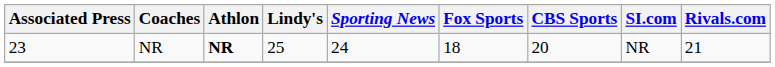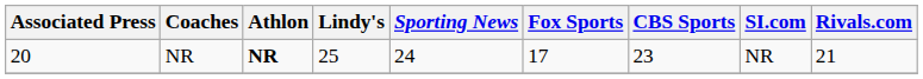row 2 | Associated Press: 23 -> 20
row 2 | Fox Sports: 18 -> 17
row 2 | CBS Sports: 20 -> 23
